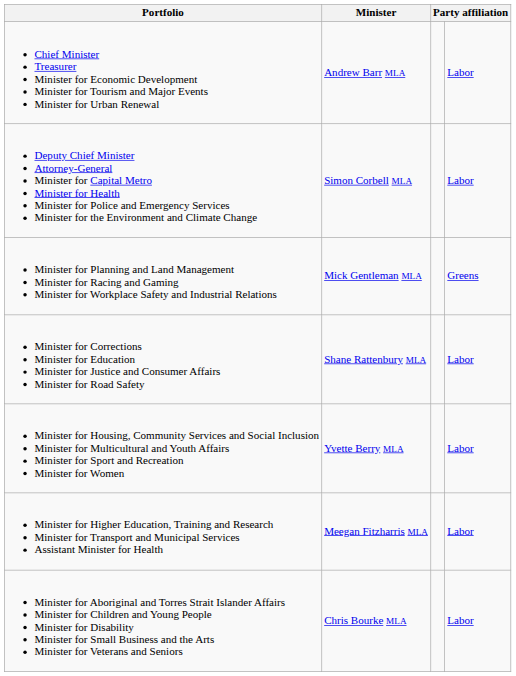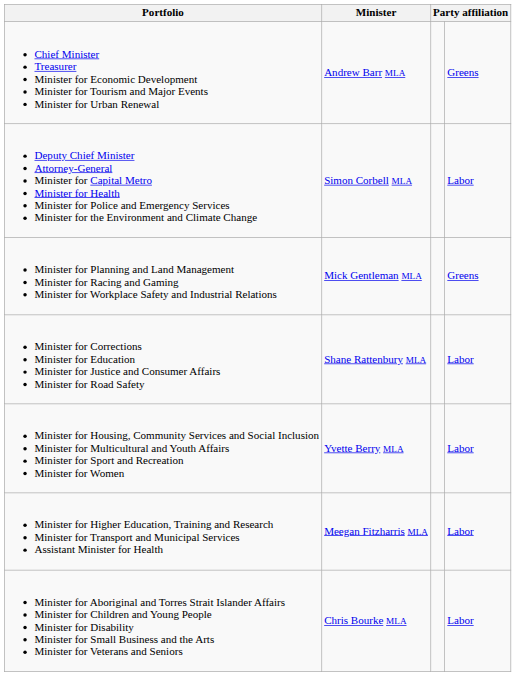row 2 | column 4: Labor -> Greens
